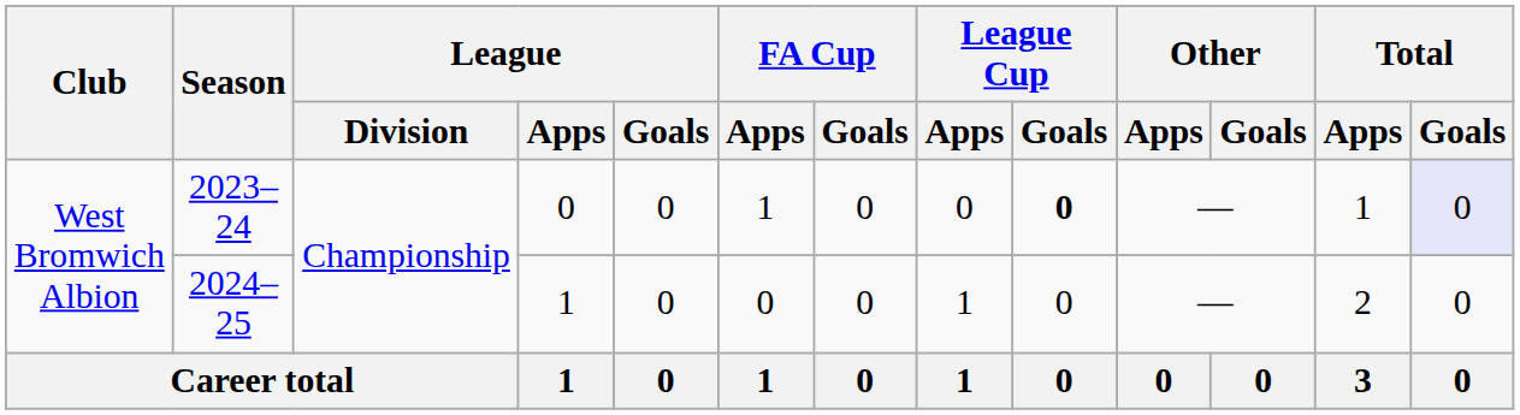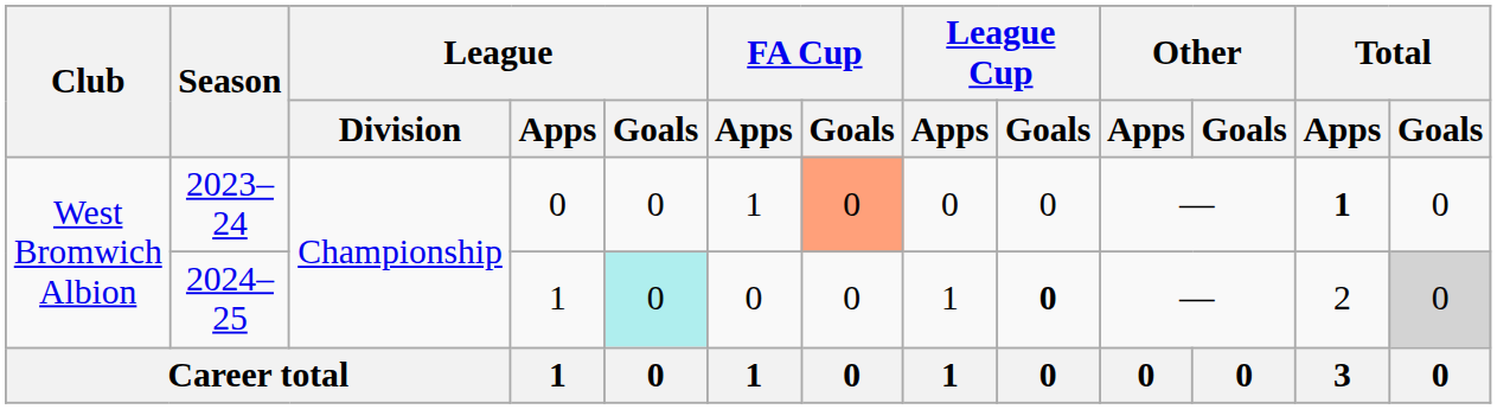2023–24 | FA Cup / Goals: no background -> lightsalmon background
2023–24 | League Cup / Goals: bold -> normal
2023–24 | Total / Apps: normal -> bold
2023–24 | Total / Goals: lavender background -> no background
2024–25 | League / Goals: no background -> paleturquoise background
2024–25 | League Cup / Goals: normal -> bold
2024–25 | Total / Goals: no background -> lightgrey background
